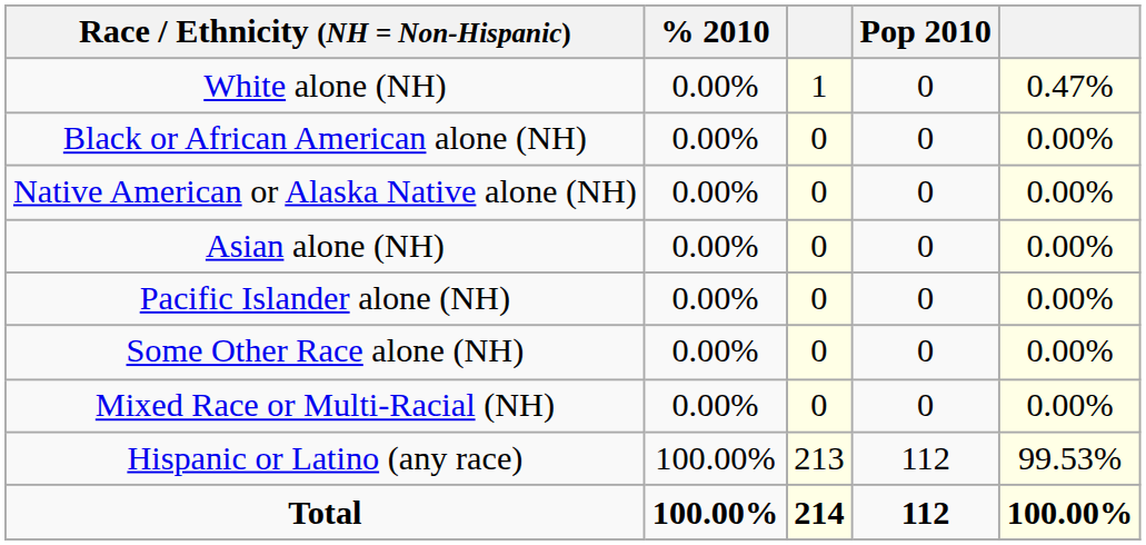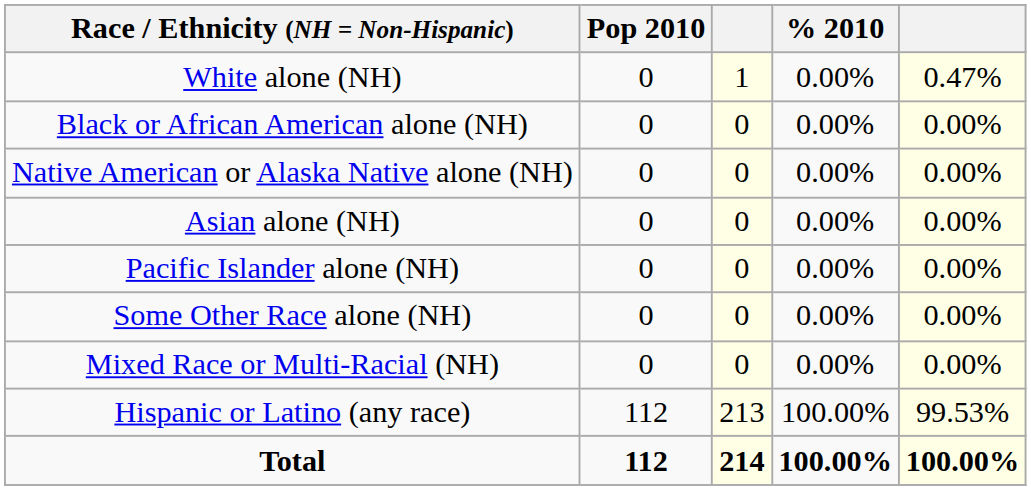columns swapped: Pop 2010 <-> % 2010
